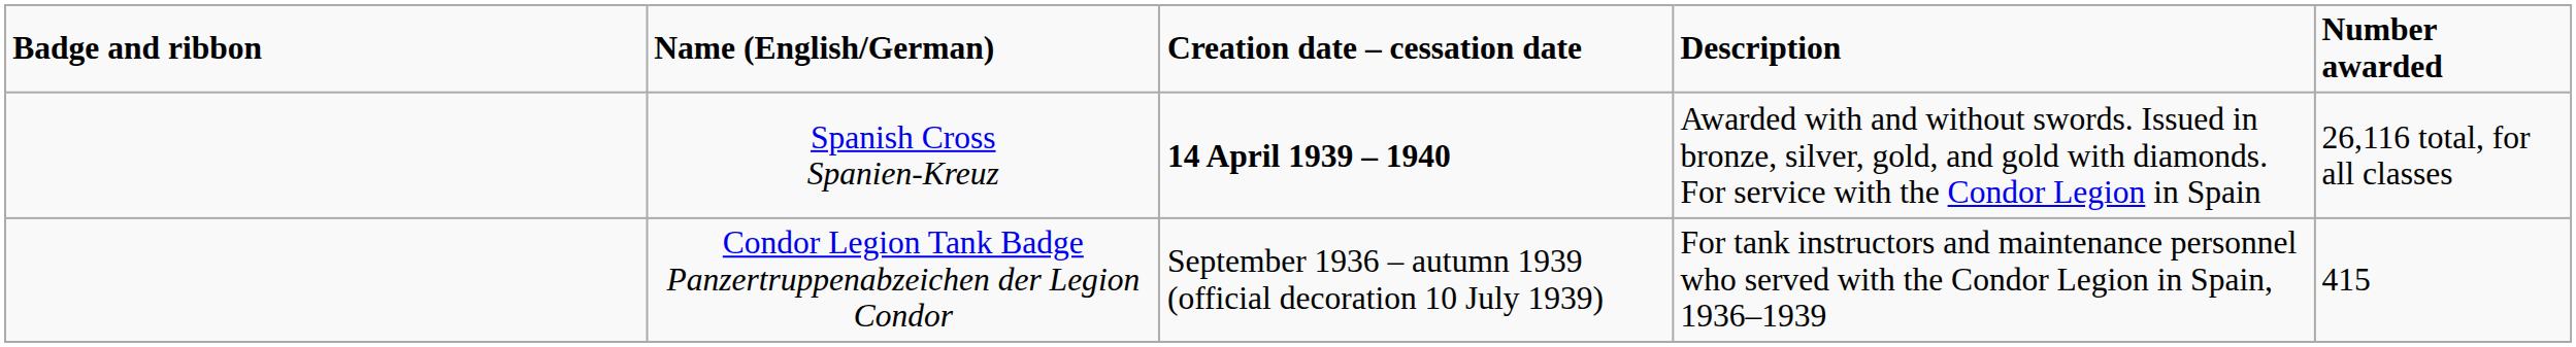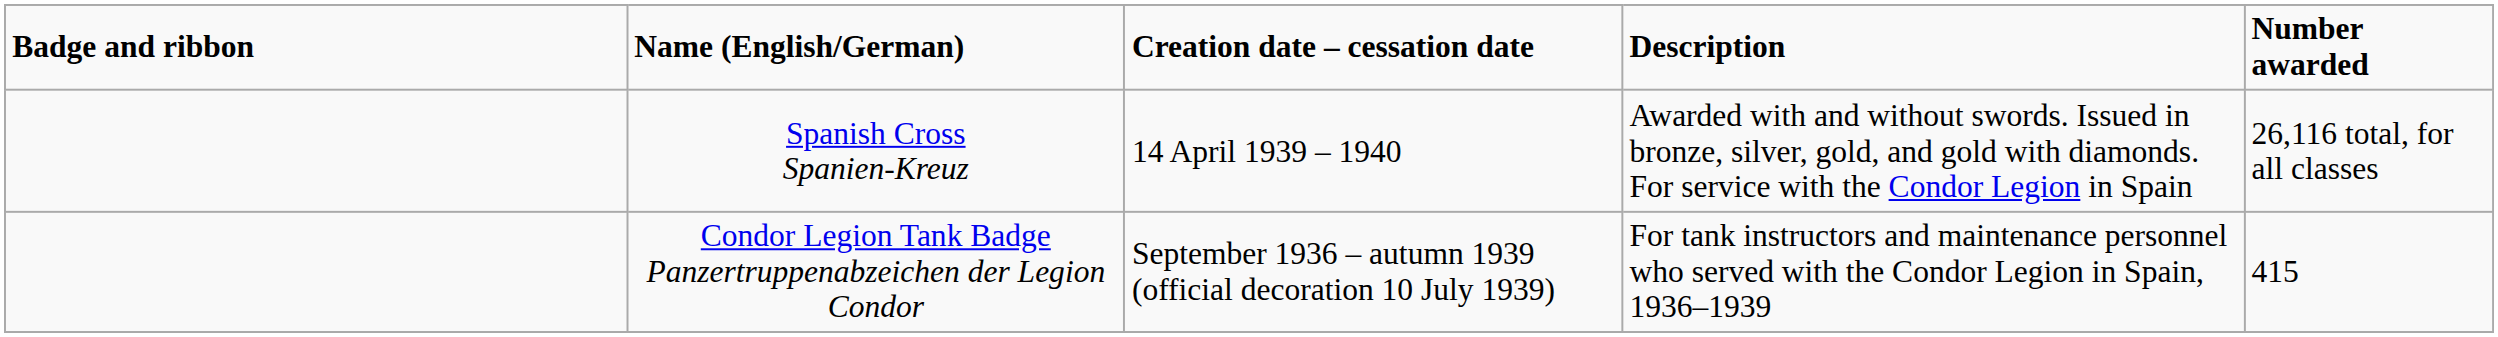Spanish Cross Spanien-Kreuz | Creation date – cessation date: bold -> normal
